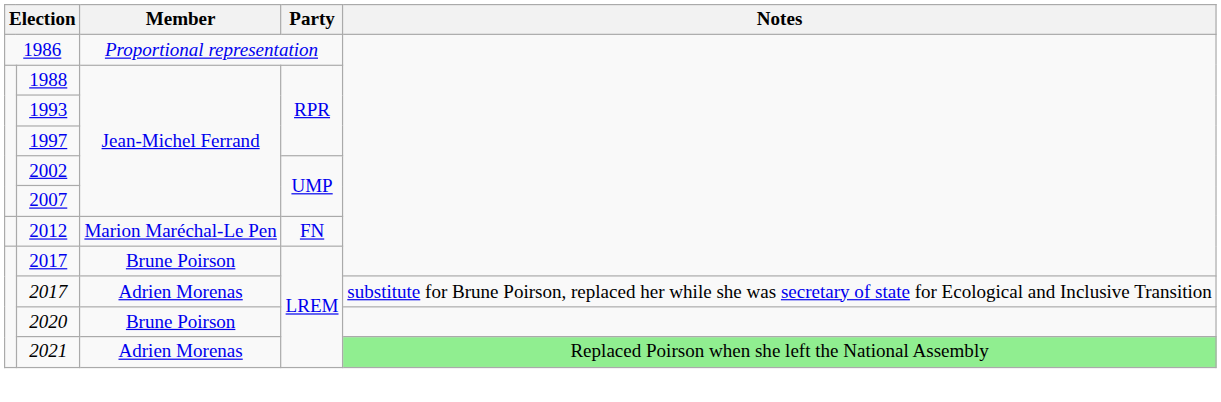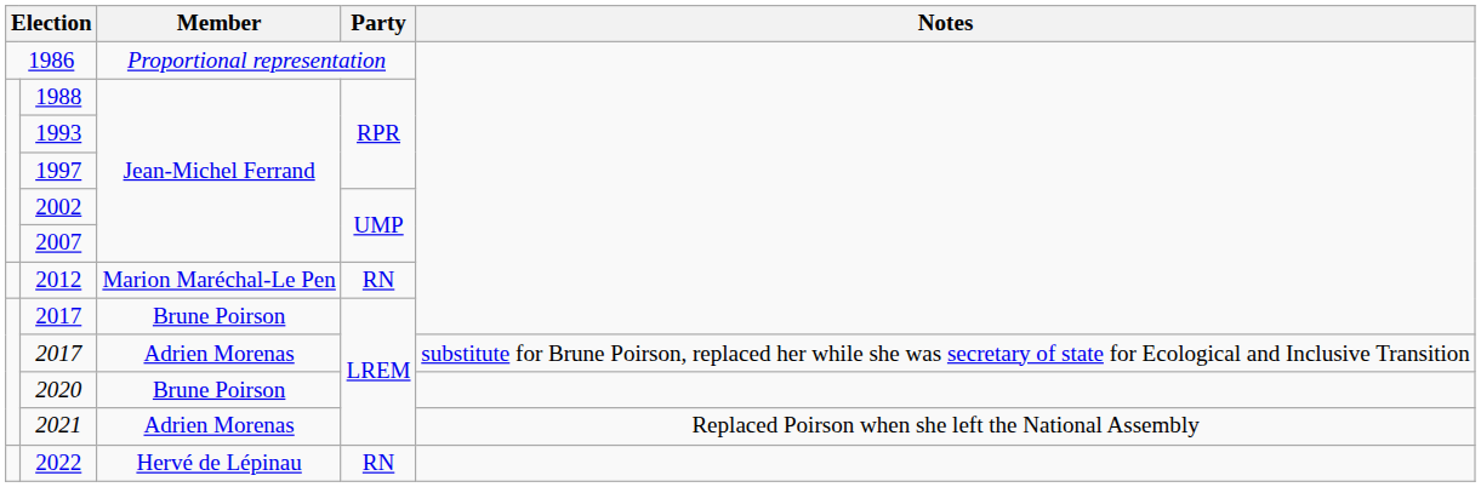2012 | Party: FN -> RN
2021 | Notes: lightgreen background -> no background
+ row: 2022 | Hervé de Lépinau | RN
